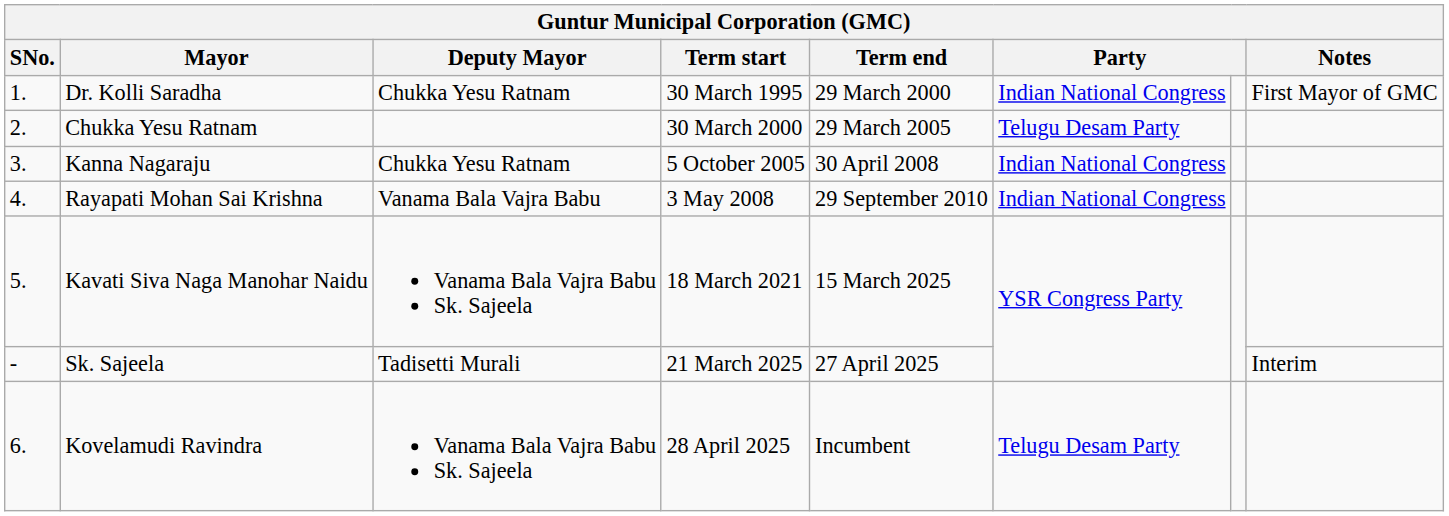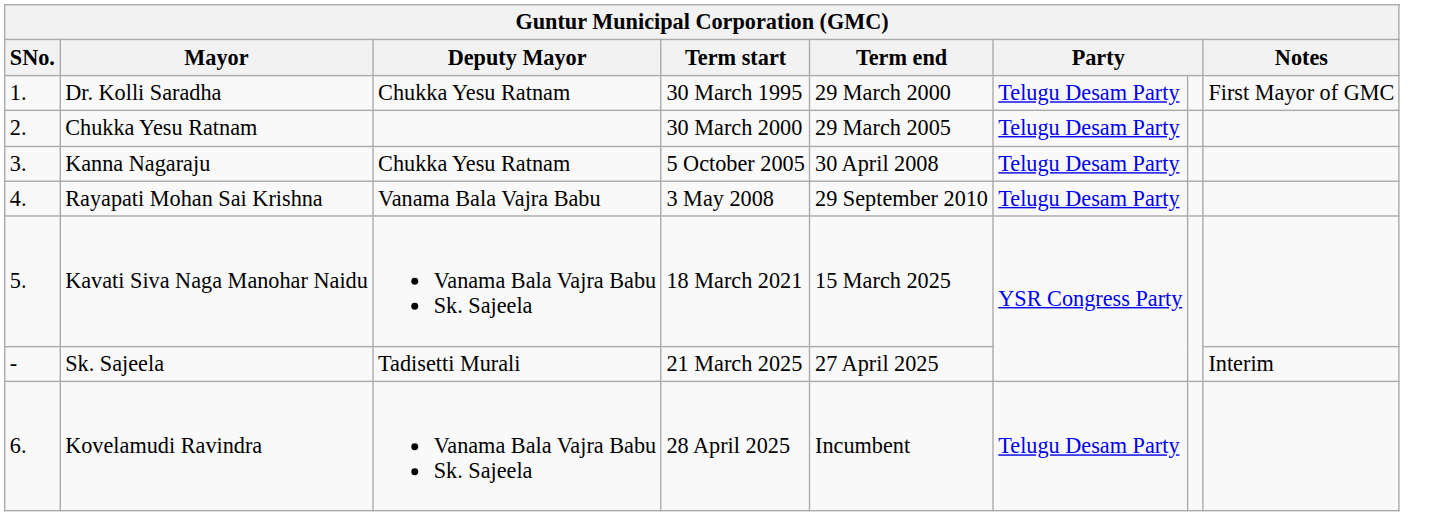Dr. Kolli Saradha | column 6: Indian National Congress -> Telugu Desam Party
Kanna Nagaraju | column 6: Indian National Congress -> Telugu Desam Party
Rayapati Mohan Sai Krishna | column 6: Indian National Congress -> Telugu Desam Party
